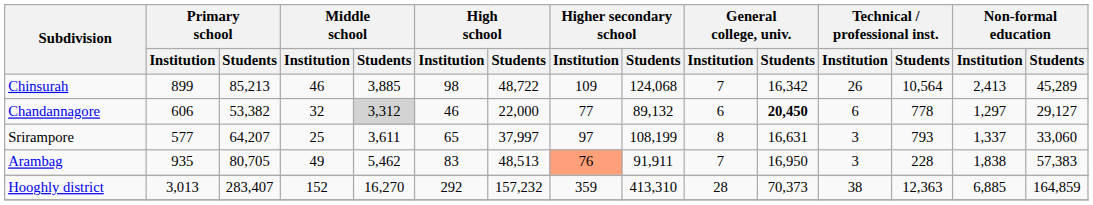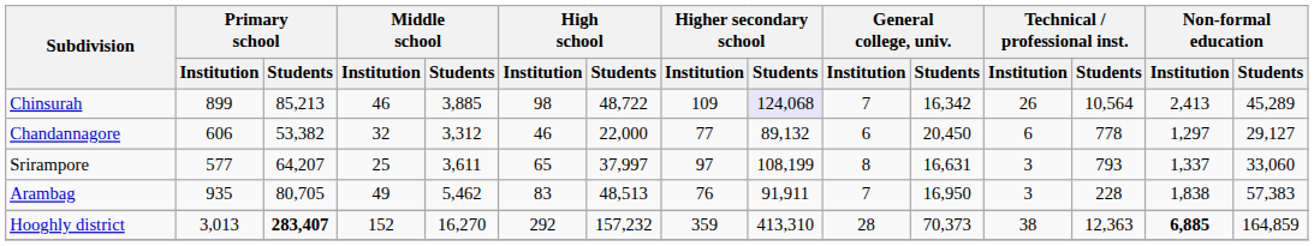Chinsurah | Higher secondary school / Students: no background -> lavender background
Chandannagore | Middle school / Students: lightgrey background -> no background
Chandannagore | General college, univ. / Students: bold -> normal
Arambag | Higher secondary school / Institution: lightsalmon background -> no background
Hooghly district | Primary school / Students: normal -> bold
Hooghly district | Non-formal education / Institution: normal -> bold
